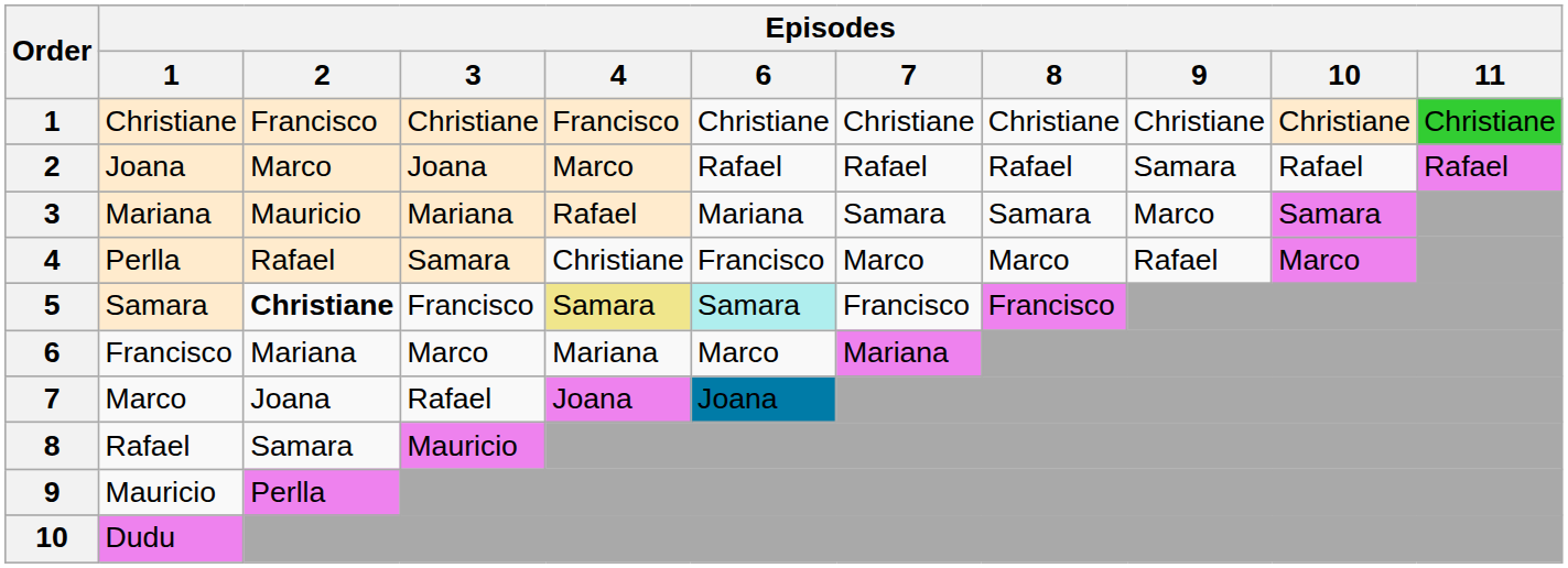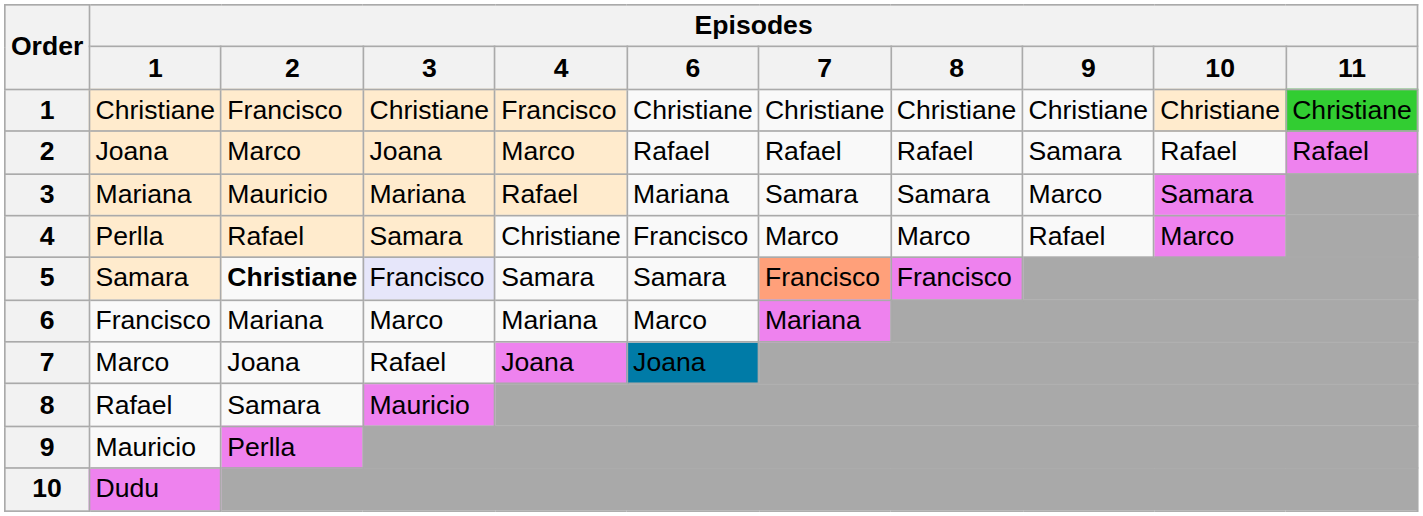5 | Episodes / 3: no background -> lavender background
5 | Episodes / 4: khaki background -> no background
5 | Episodes / 6: paleturquoise background -> no background
5 | Episodes / 7: no background -> lightsalmon background
